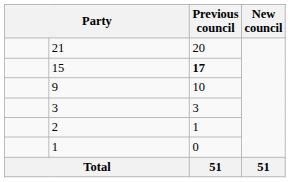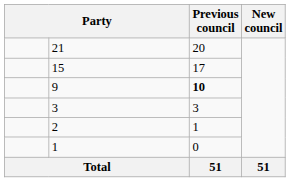15 | Previous council: bold -> normal
9 | Previous council: normal -> bold
